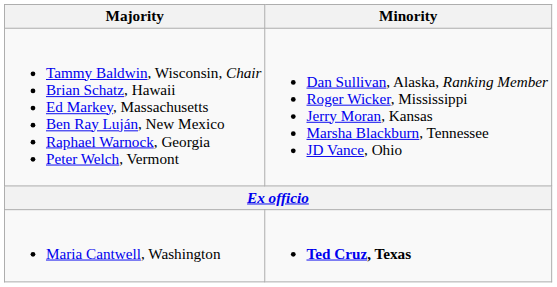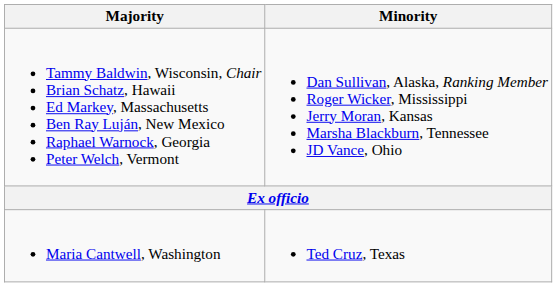Maria Cantwell, Washington | Minority: bold -> normal
